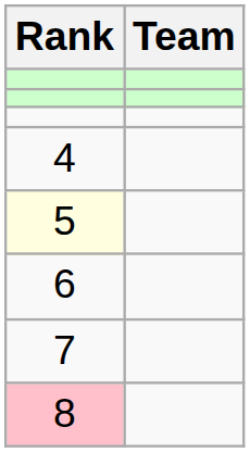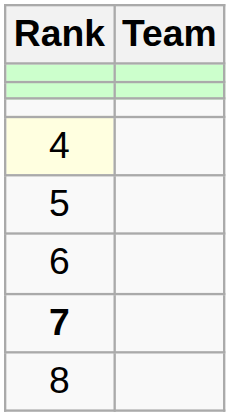row 5 | Rank: no background -> lightyellow background
row 6 | Rank: lightyellow background -> no background
row 8 | Rank: normal -> bold
row 9 | Rank: pink background -> no background
